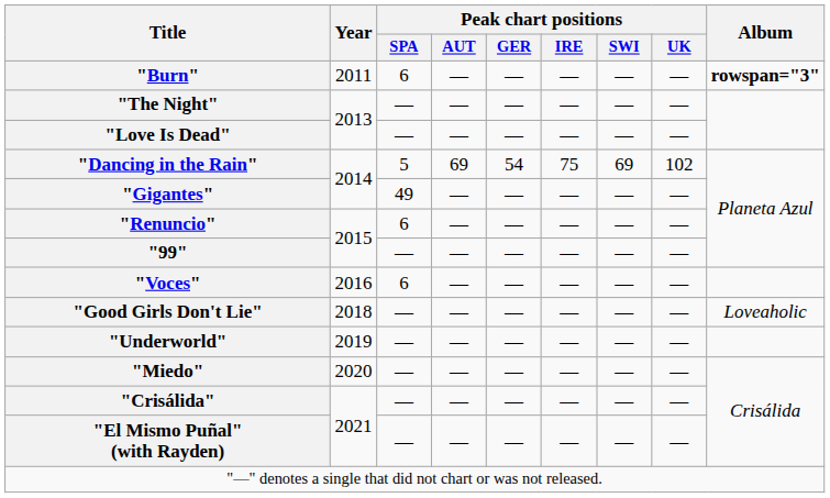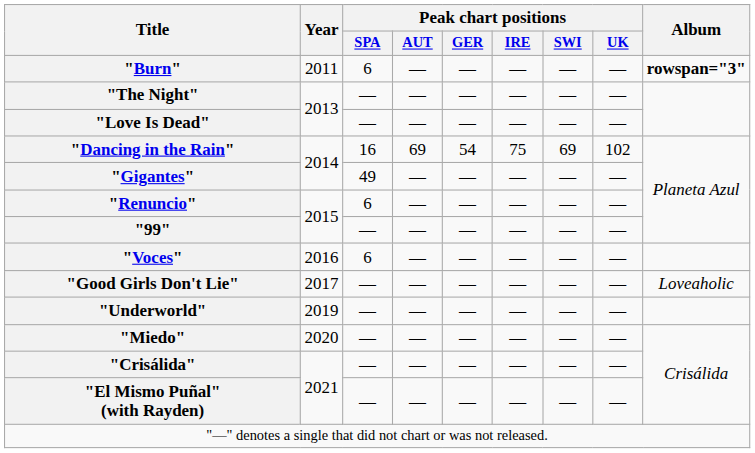"Dancing in the Rain" | Peak chart positions / SPA: 5 -> 16
"Good Girls Don't Lie" | Year: 2018 -> 2017
